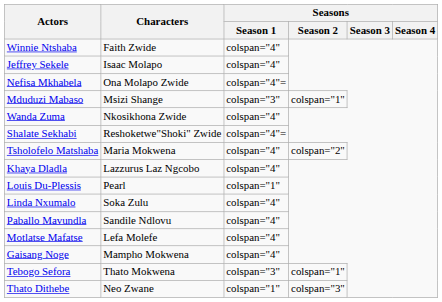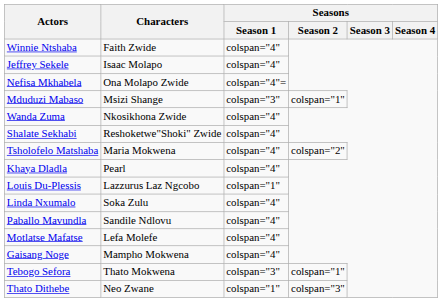Shalate Sekhabi | Seasons / Season 1: colspan="4"= -> colspan="4"
Khaya Dladla | Characters: Lazzurus Laz Ngcobo -> Pearl
Louis Du-Plessis | Characters: Pearl -> Lazzurus Laz Ngcobo
